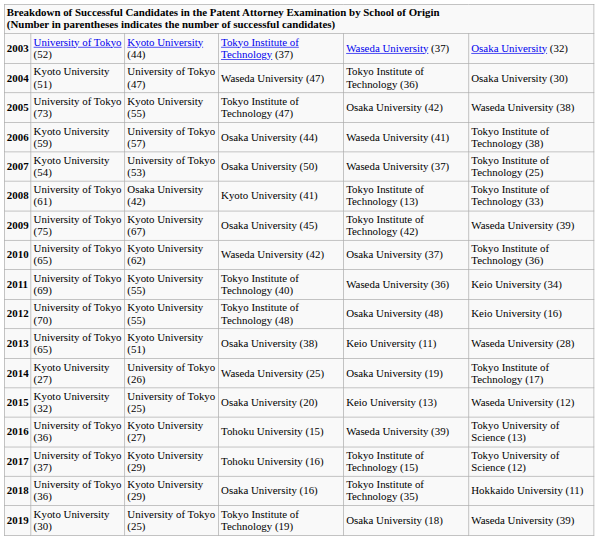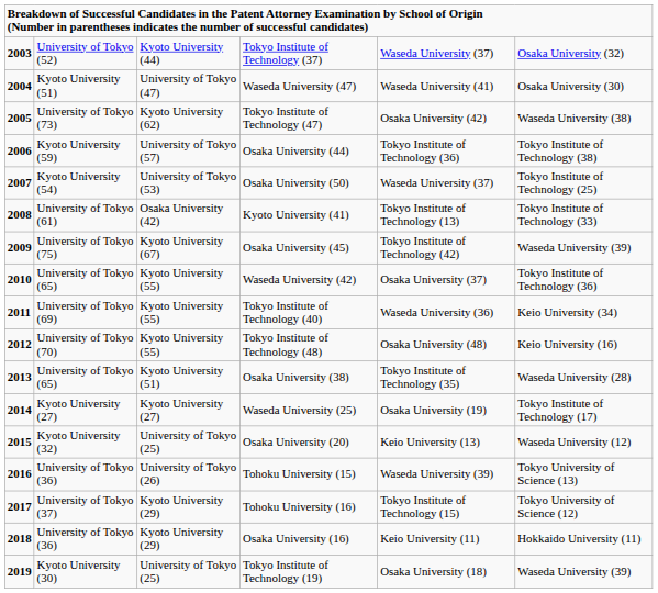Waseda University (47) | column 5: Tokyo Institute of Technology (36) -> Waseda University (41)
Tokyo Institute of Technology (47) | column 3: Kyoto University (55) -> Kyoto University (62)
Osaka University (44) | column 5: Waseda University (41) -> Tokyo Institute of Technology (36)
Waseda University (42) | column 3: Kyoto University (62) -> Kyoto University (55)
Osaka University (38) | column 5: Keio University (11) -> Tokyo Institute of Technology (35)
Waseda University (25) | column 3: University of Tokyo (26) -> Kyoto University (27)
Tohoku University (15) | column 3: Kyoto University (27) -> University of Tokyo (26)
Osaka University (16) | column 5: Tokyo Institute of Technology (35) -> Keio University (11)
